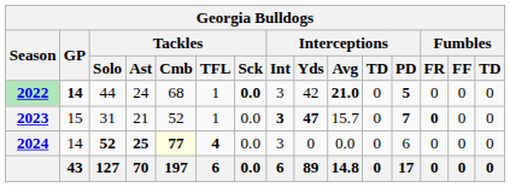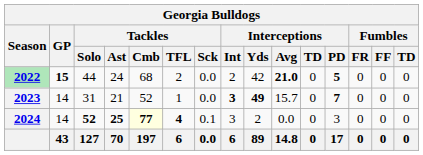2022 | GP: 14 -> 15
2022 | Tackles / TFL: 1 -> 2
2022 | Tackles / Sck: bold -> normal
2022 | Interceptions / Int: 3 -> 2
2023 | GP: 15 -> 14
2023 | Interceptions / Yds: 47 -> 49
2023 | Fumbles / FR: bold -> normal
2024 | Tackles / Sck: 0.0 -> 0.1
2024 | Interceptions / Yds: 0 -> 2
2024 | Interceptions / PD: 6 -> 3
